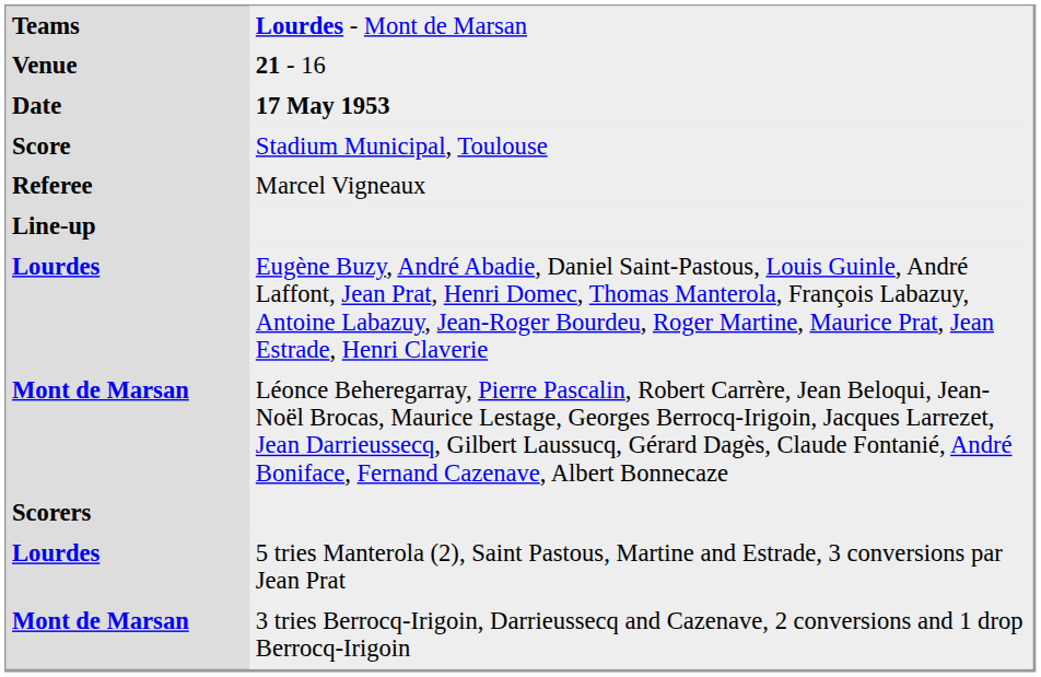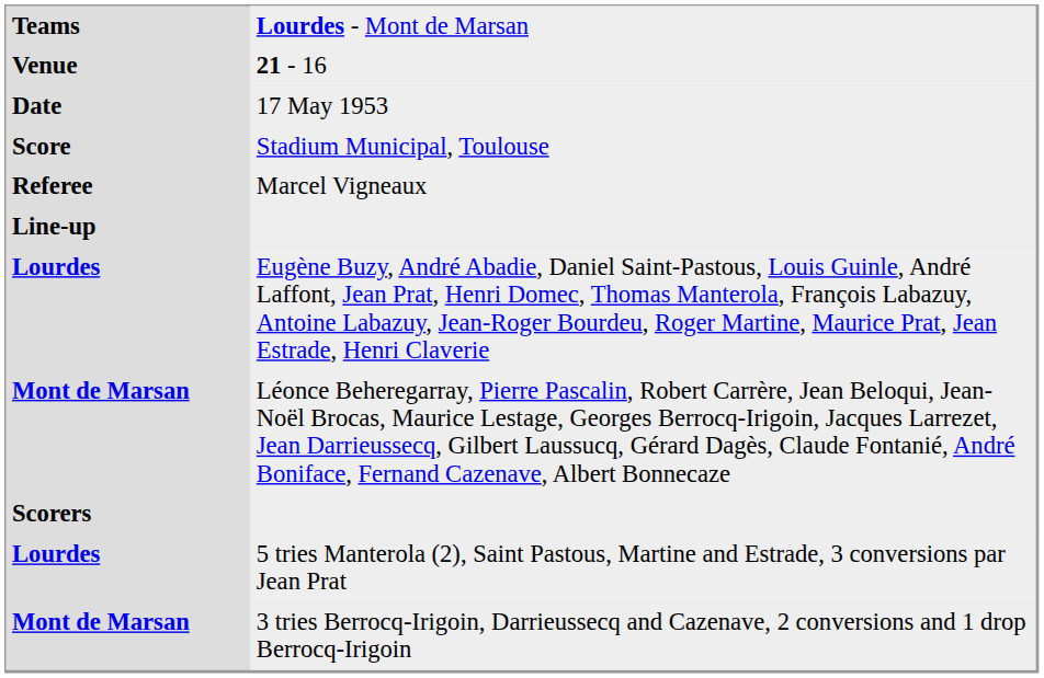row 3 | column 2: bold -> normal
